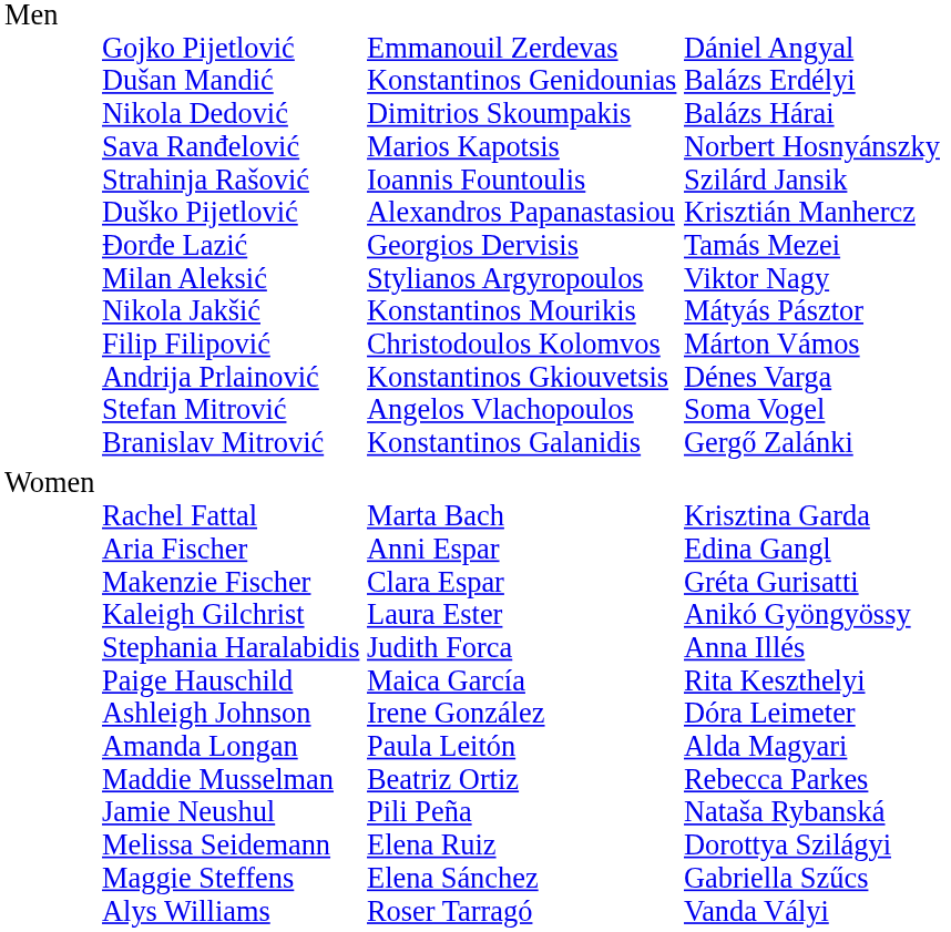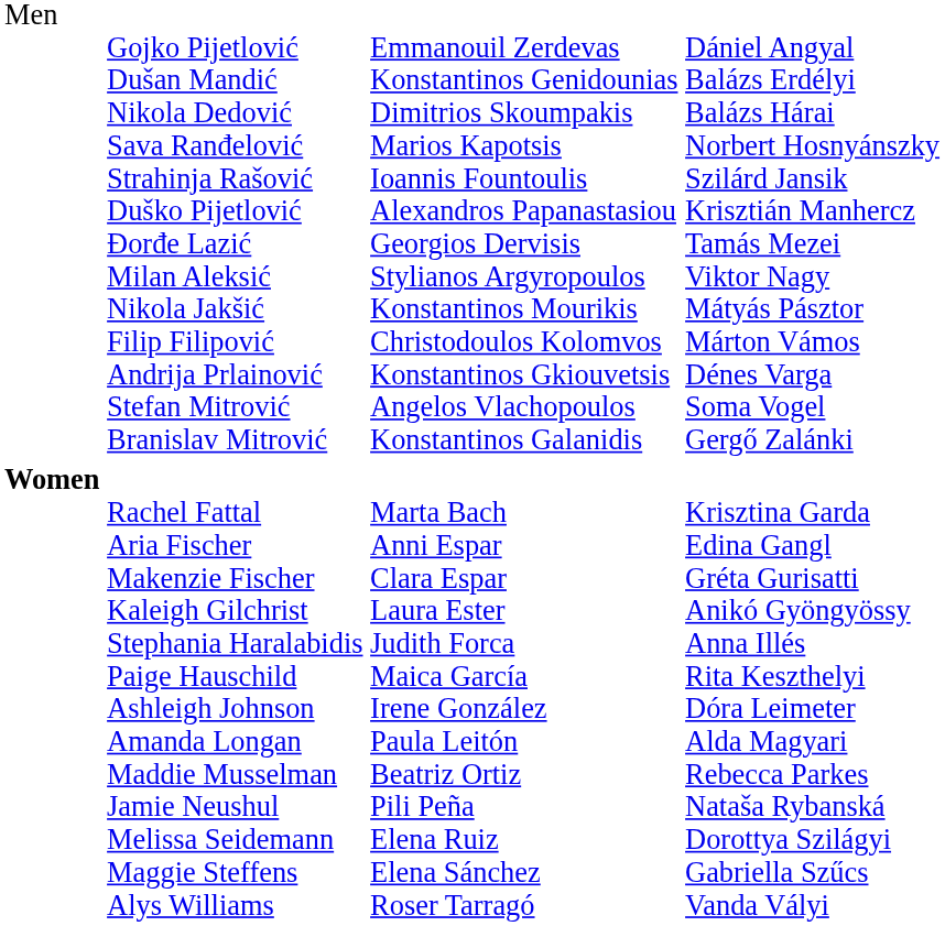Women | column 1: normal -> bold
